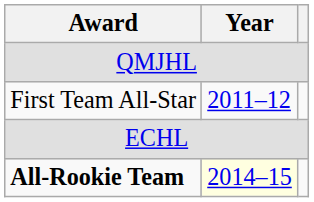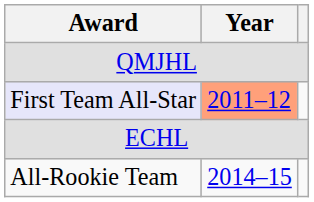First Team All-Star | Award: no background -> lavender background
First Team All-Star | Year: no background -> lightsalmon background
All-Rookie Team | Award: bold -> normal
All-Rookie Team | Year: lightyellow background -> no background
